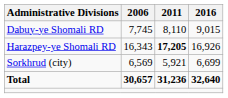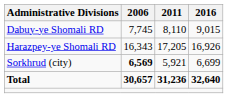Harazpey-ye Shomali RD | 2011: bold -> normal
Sorkhrud (city) | 2006: normal -> bold
